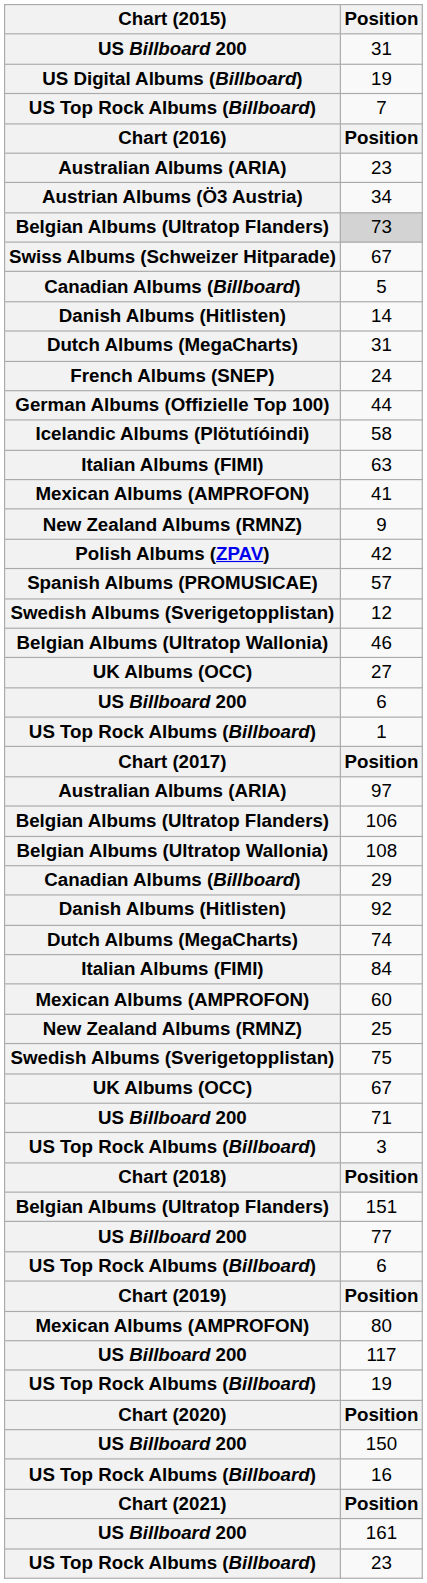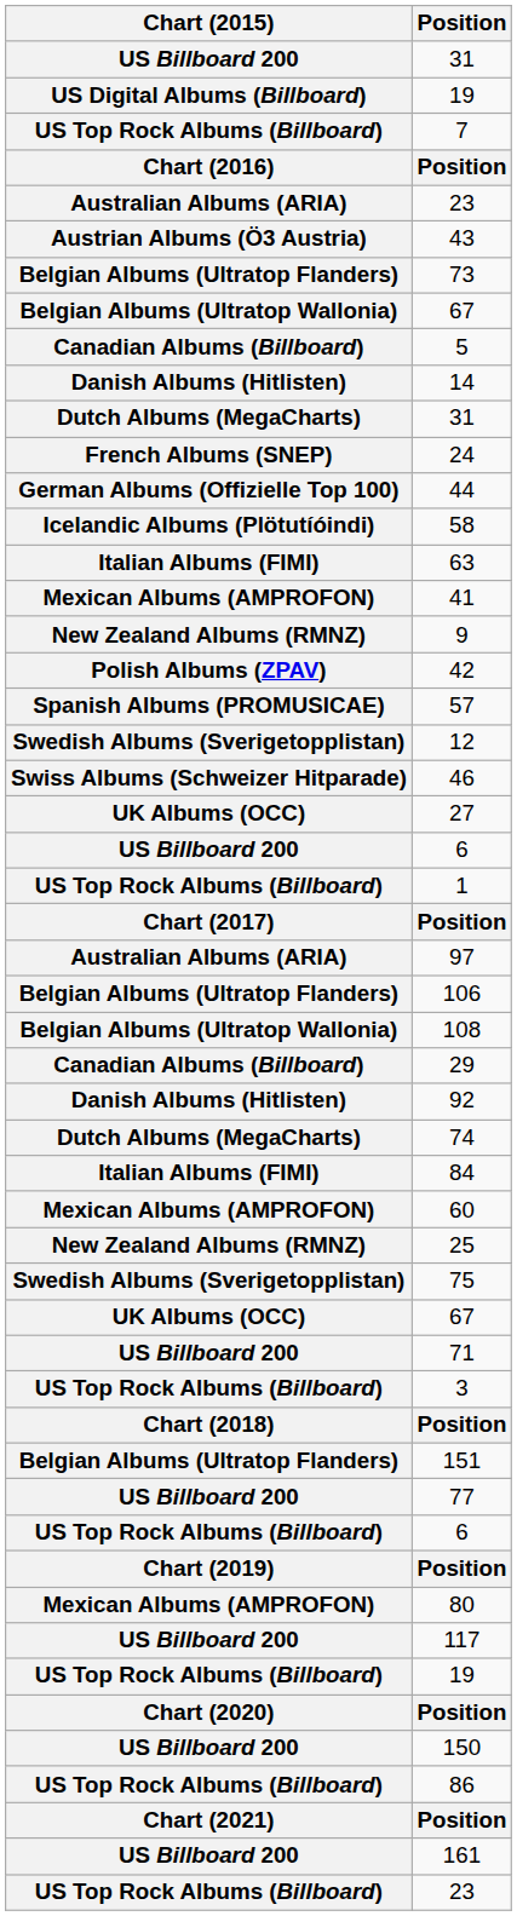row 7 | Position: 34 -> 43
row 8 | Position: lightgrey background -> no background
row 9 | Chart (2015): Swiss Albums (Schweizer Hitparade) -> Belgian Albums (Ultratop Wallonia)
row 22 | Chart (2015): Belgian Albums (Ultratop Wallonia) -> Swiss Albums (Schweizer Hitparade)
row 50 | Position: 16 -> 86
